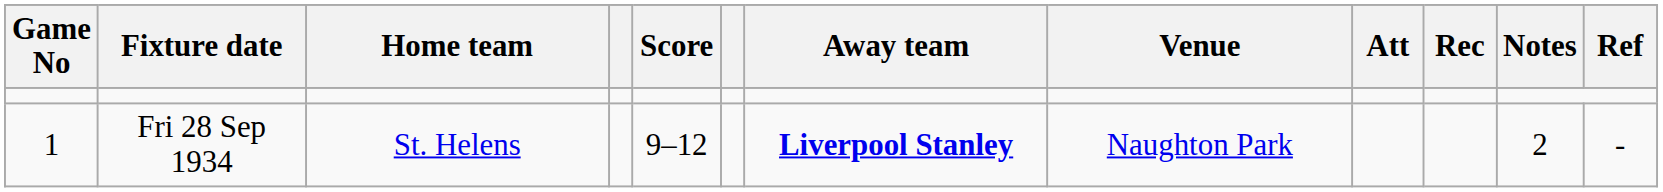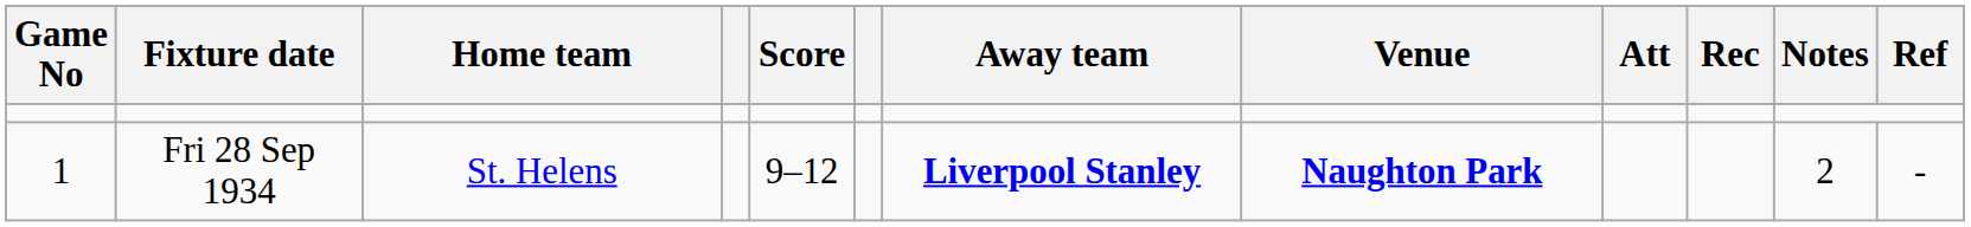Fri 28 Sep 1934 | Venue: normal -> bold
